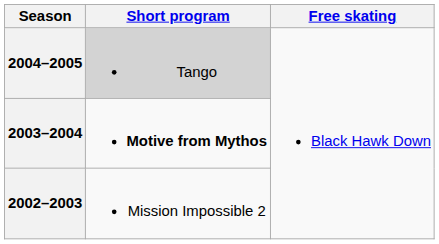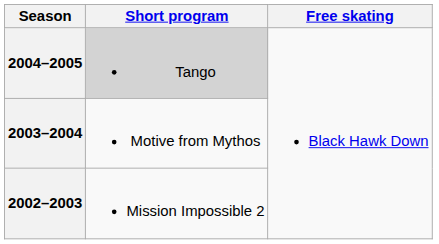2003–2004 | Short program: bold -> normal
